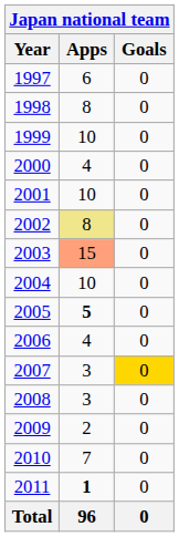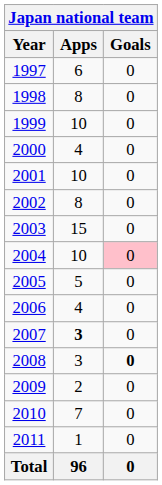2002 | Apps: khaki background -> no background
2003 | Apps: lightsalmon background -> no background
2004 | Goals: no background -> pink background
2005 | Apps: bold -> normal
2007 | Apps: normal -> bold
2007 | Goals: gold background -> no background
2008 | Goals: normal -> bold
2011 | Apps: bold -> normal
